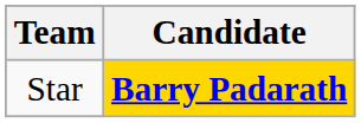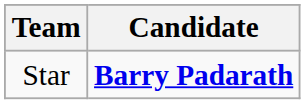Star | Candidate: gold background -> no background
